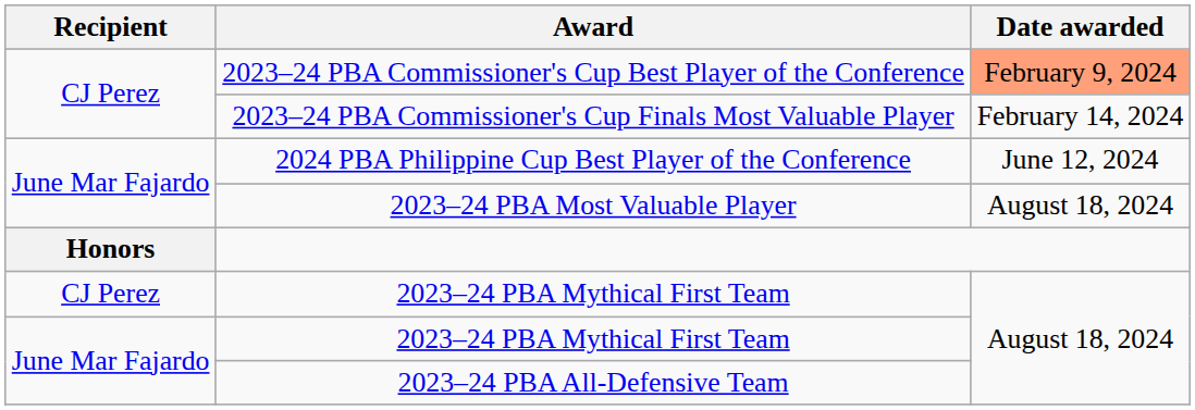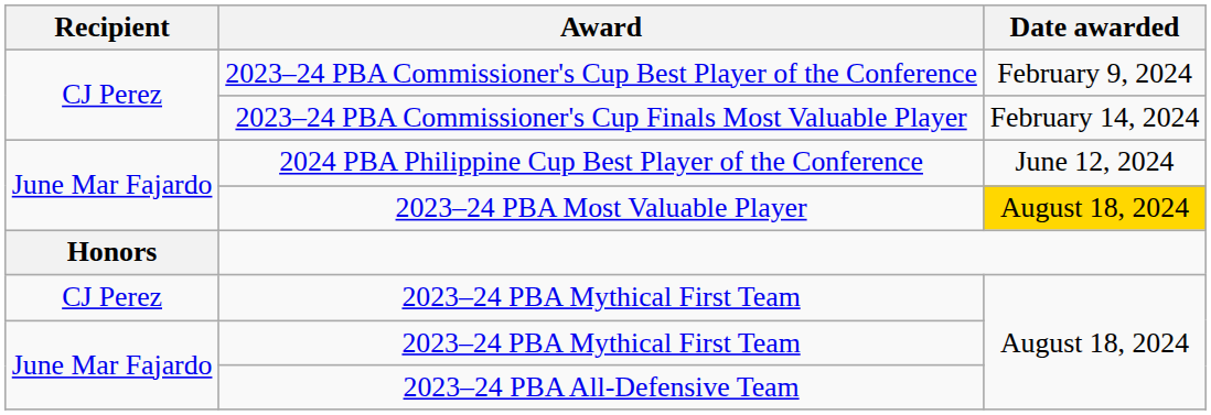2023–24 PBA Commissioner's Cup Best Player of the Conference | Date awarded: lightsalmon background -> no background
2023–24 PBA Most Valuable Player | Date awarded: no background -> gold background
